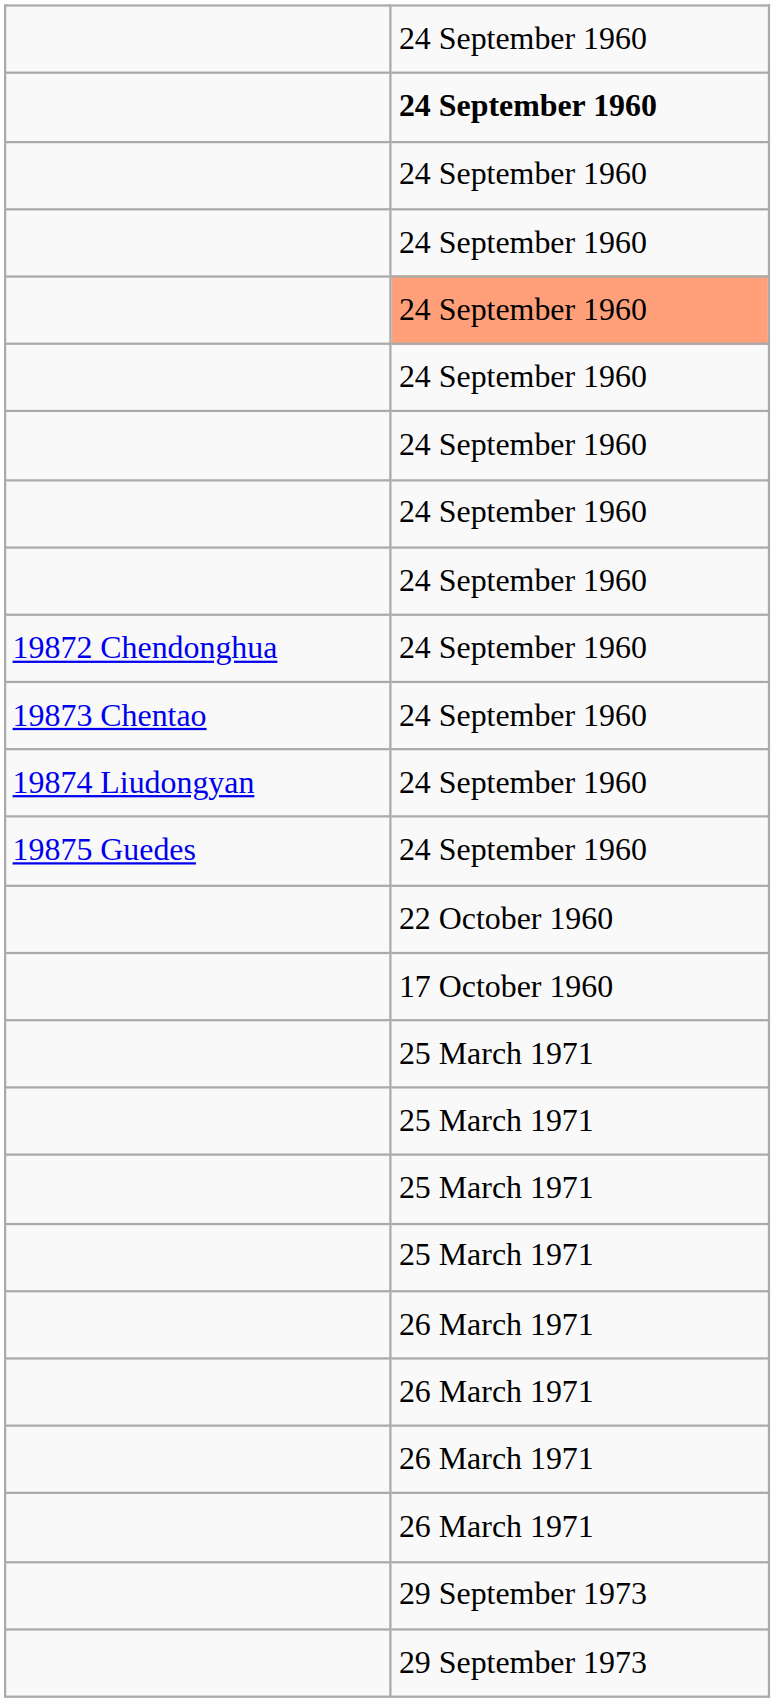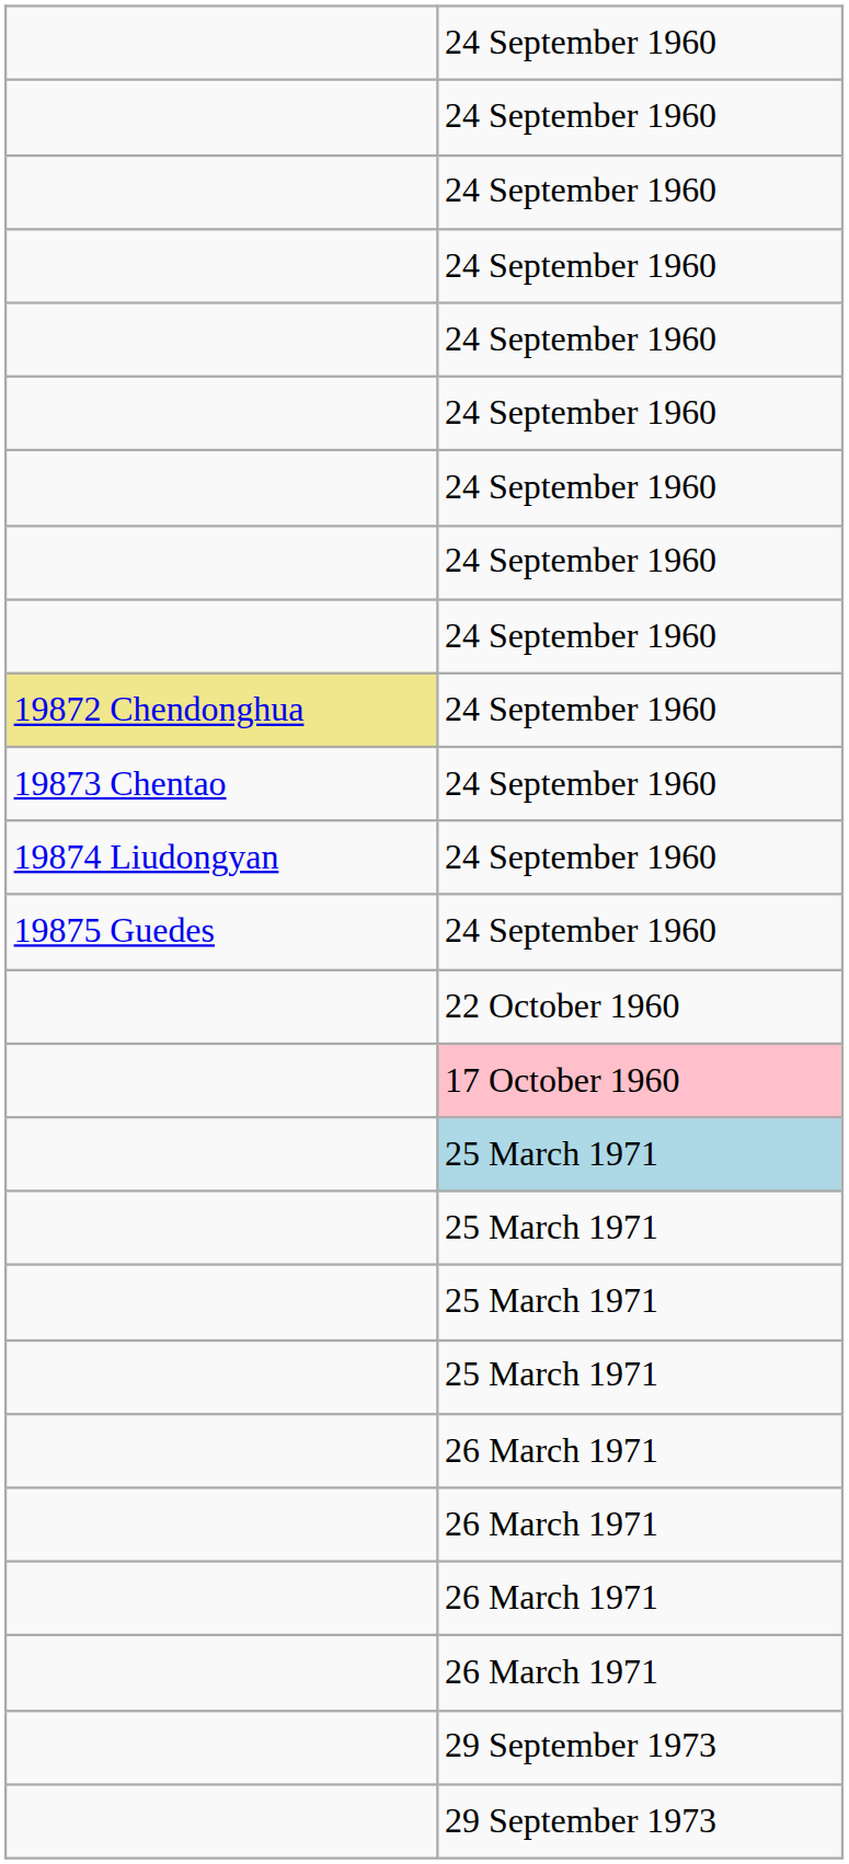row 2 | column 2: bold -> normal
row 5 | column 2: lightsalmon background -> no background
row 10 | column 1: no background -> khaki background
row 15 | column 2: no background -> pink background
row 16 | column 2: no background -> lightblue background
